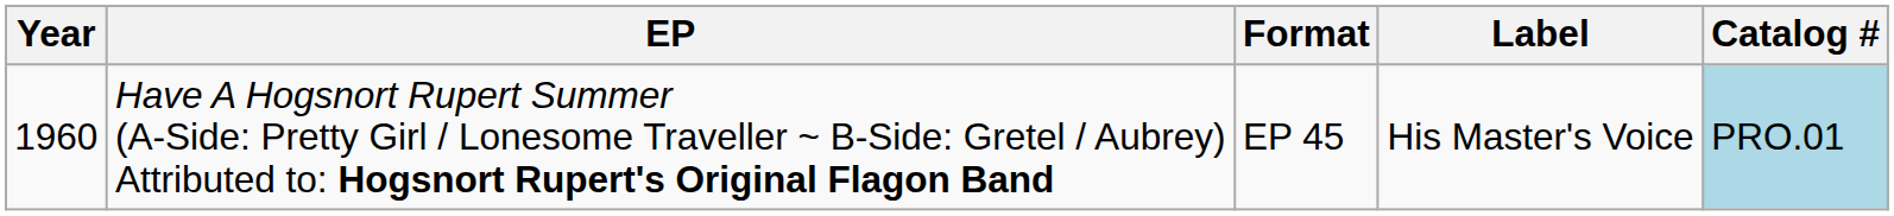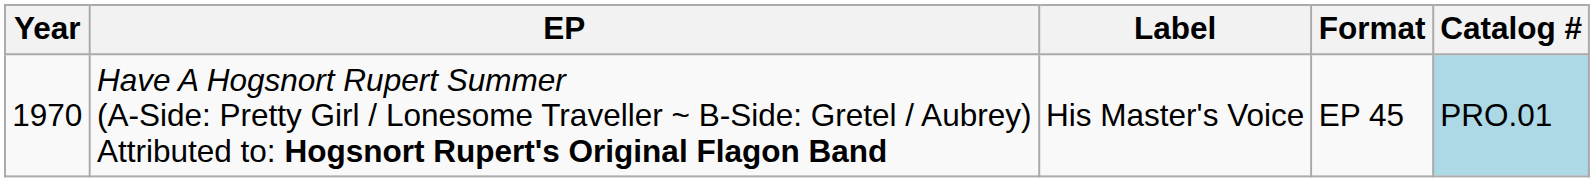columns swapped: Format <-> Label
row 2 | Year: 1960 -> 1970
